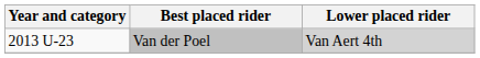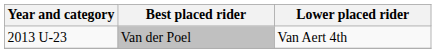Van der Poel | Lower placed rider: lightgrey background -> no background
